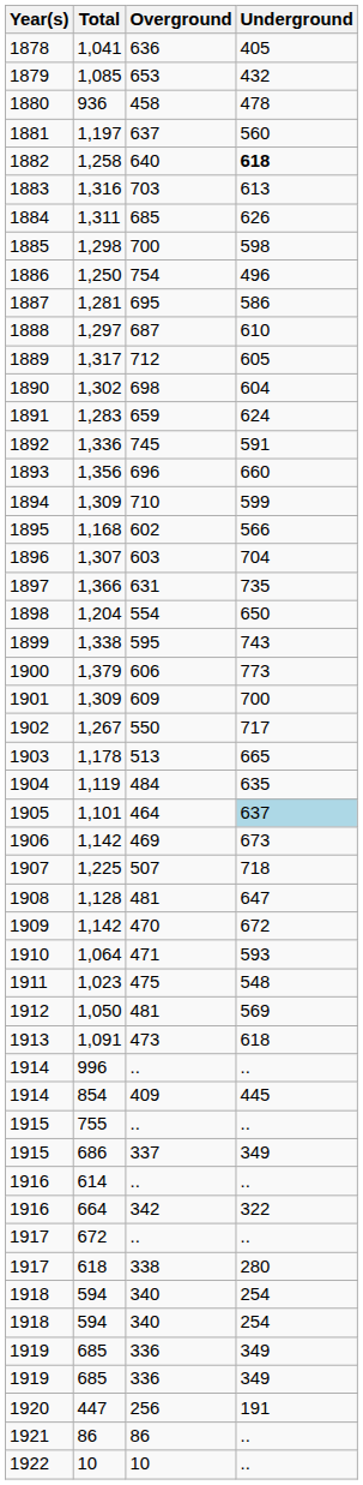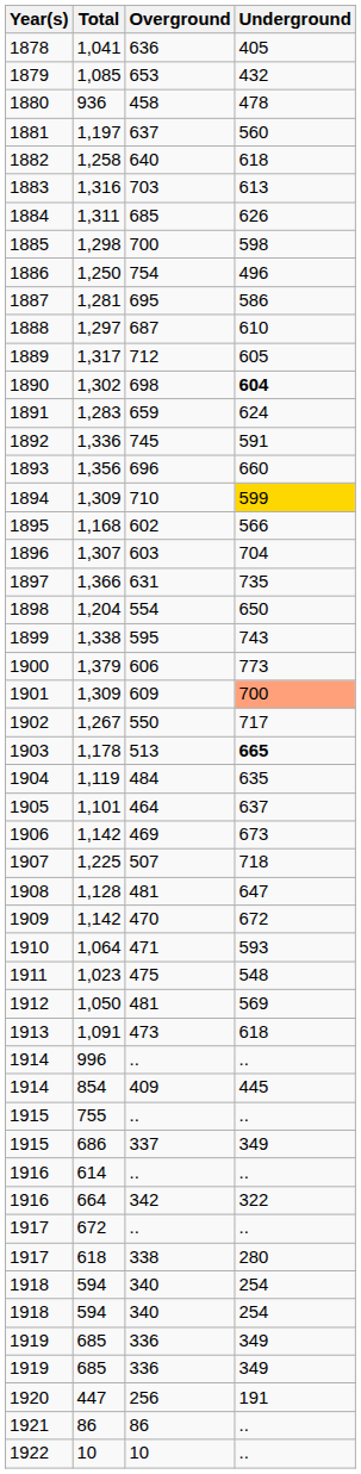1,258 | Underground: bold -> normal
1,302 | Underground: normal -> bold
1894 / 1,309 | Underground: no background -> gold background
1901 / 1,309 | Underground: no background -> lightsalmon background
1,178 | Underground: normal -> bold
1,101 | Underground: lightblue background -> no background
